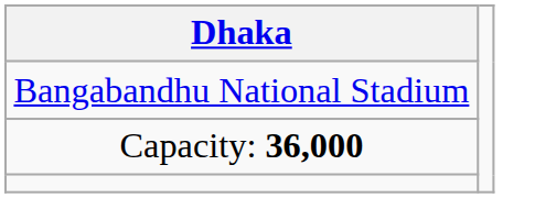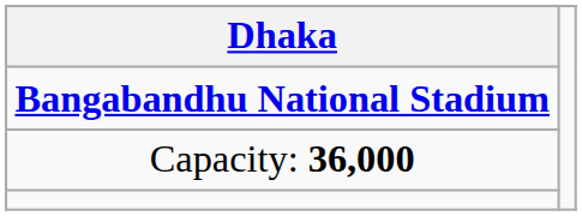Bangabandhu National Stadium | Dhaka: normal -> bold
